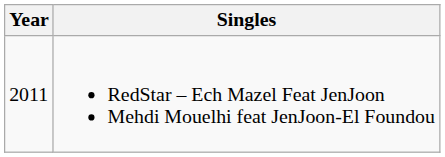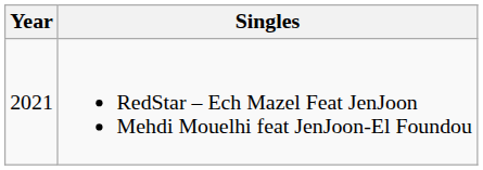row 2 | Year: 2011 -> 2021
